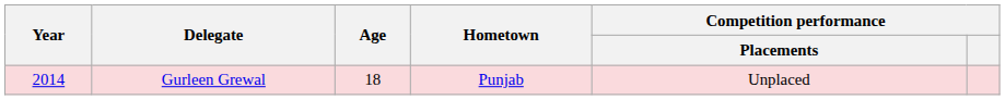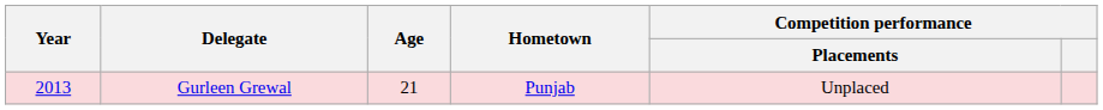Gurleen Grewal | Year: 2014 -> 2013
Gurleen Grewal | Age: 18 -> 21
